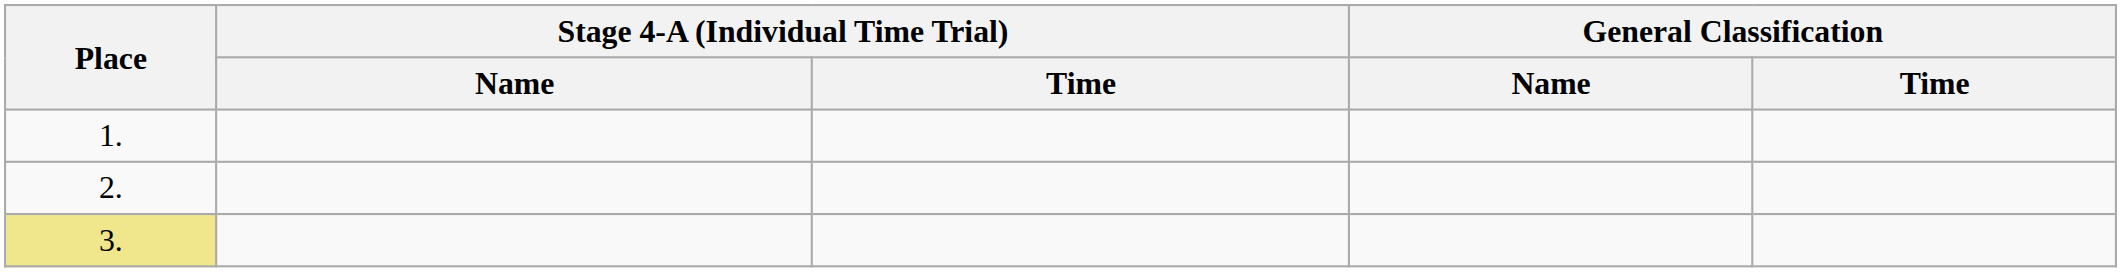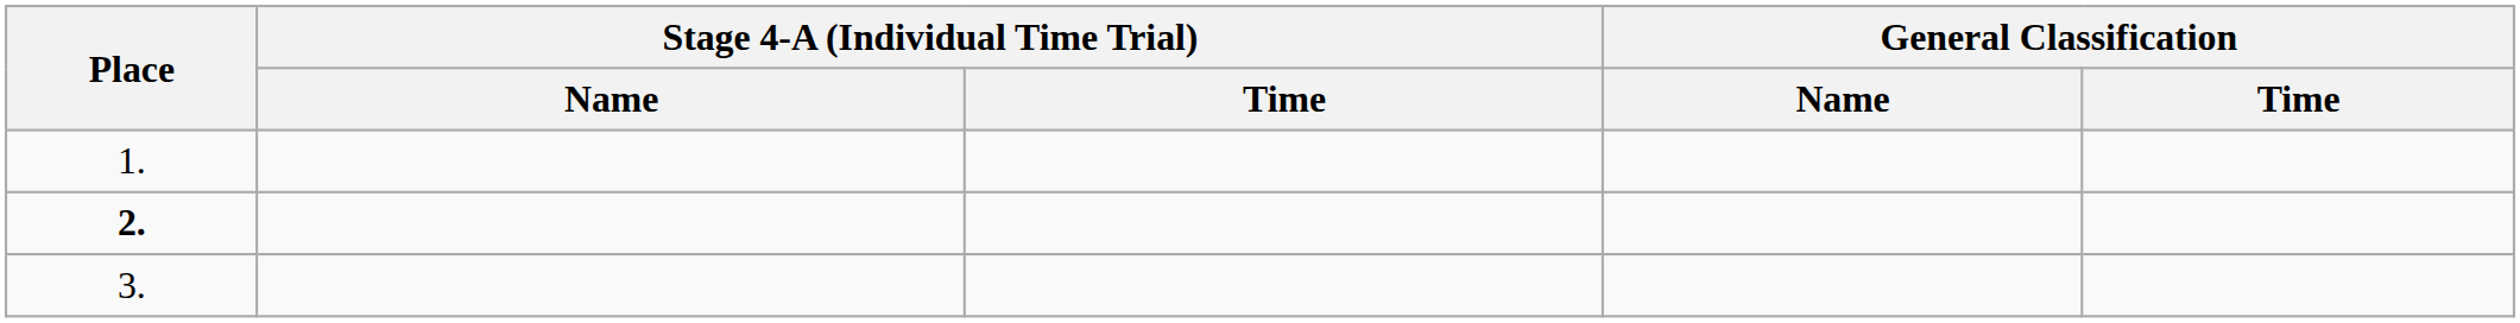2. | Place: normal -> bold
3. | Place: khaki background -> no background
